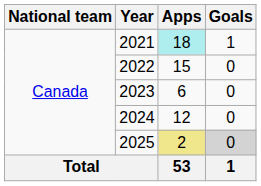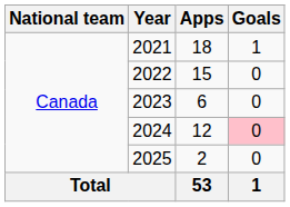2021 | Apps: paleturquoise background -> no background
2024 | Goals: no background -> pink background
2025 | Apps: khaki background -> no background
2025 | Goals: lightgrey background -> no background
